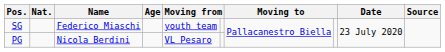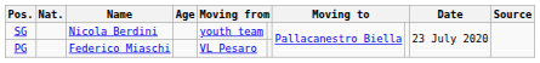SG | Name: Federico Miaschi -> Nicola Berdini
PG | Name: Nicola Berdini -> Federico Miaschi
